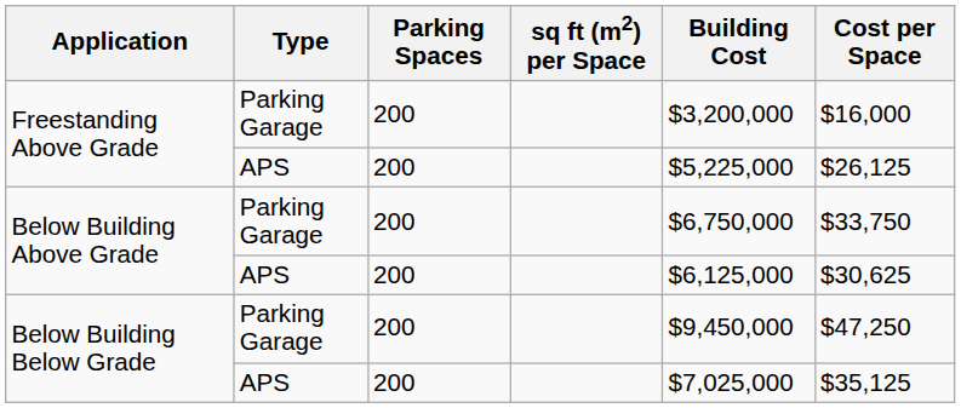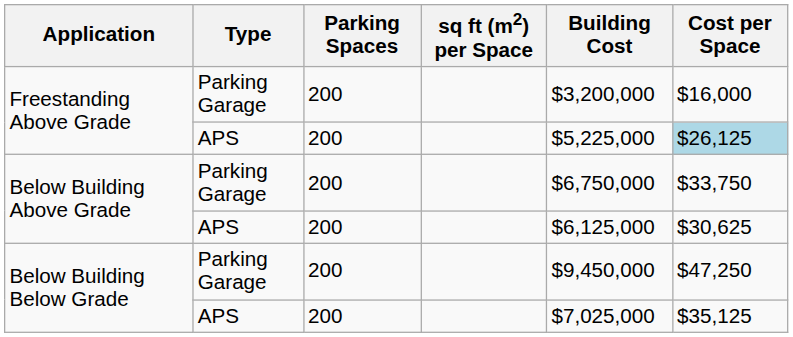Freestanding Above Grade / APS | Cost per Space: no background -> lightblue background
